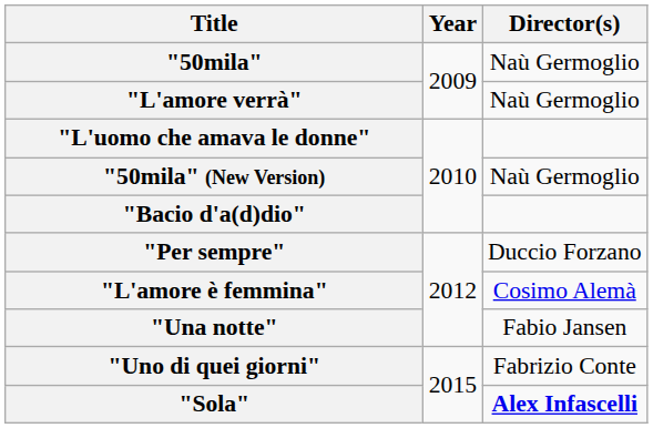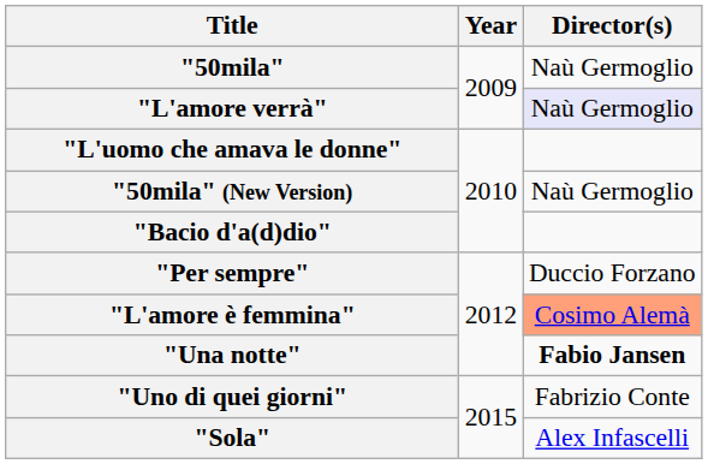"L'amore verrà" | Director(s): no background -> lavender background
"L'amore è femmina" | Director(s): no background -> lightsalmon background
"Una notte" | Director(s): normal -> bold
"Sola" | Director(s): bold -> normal
